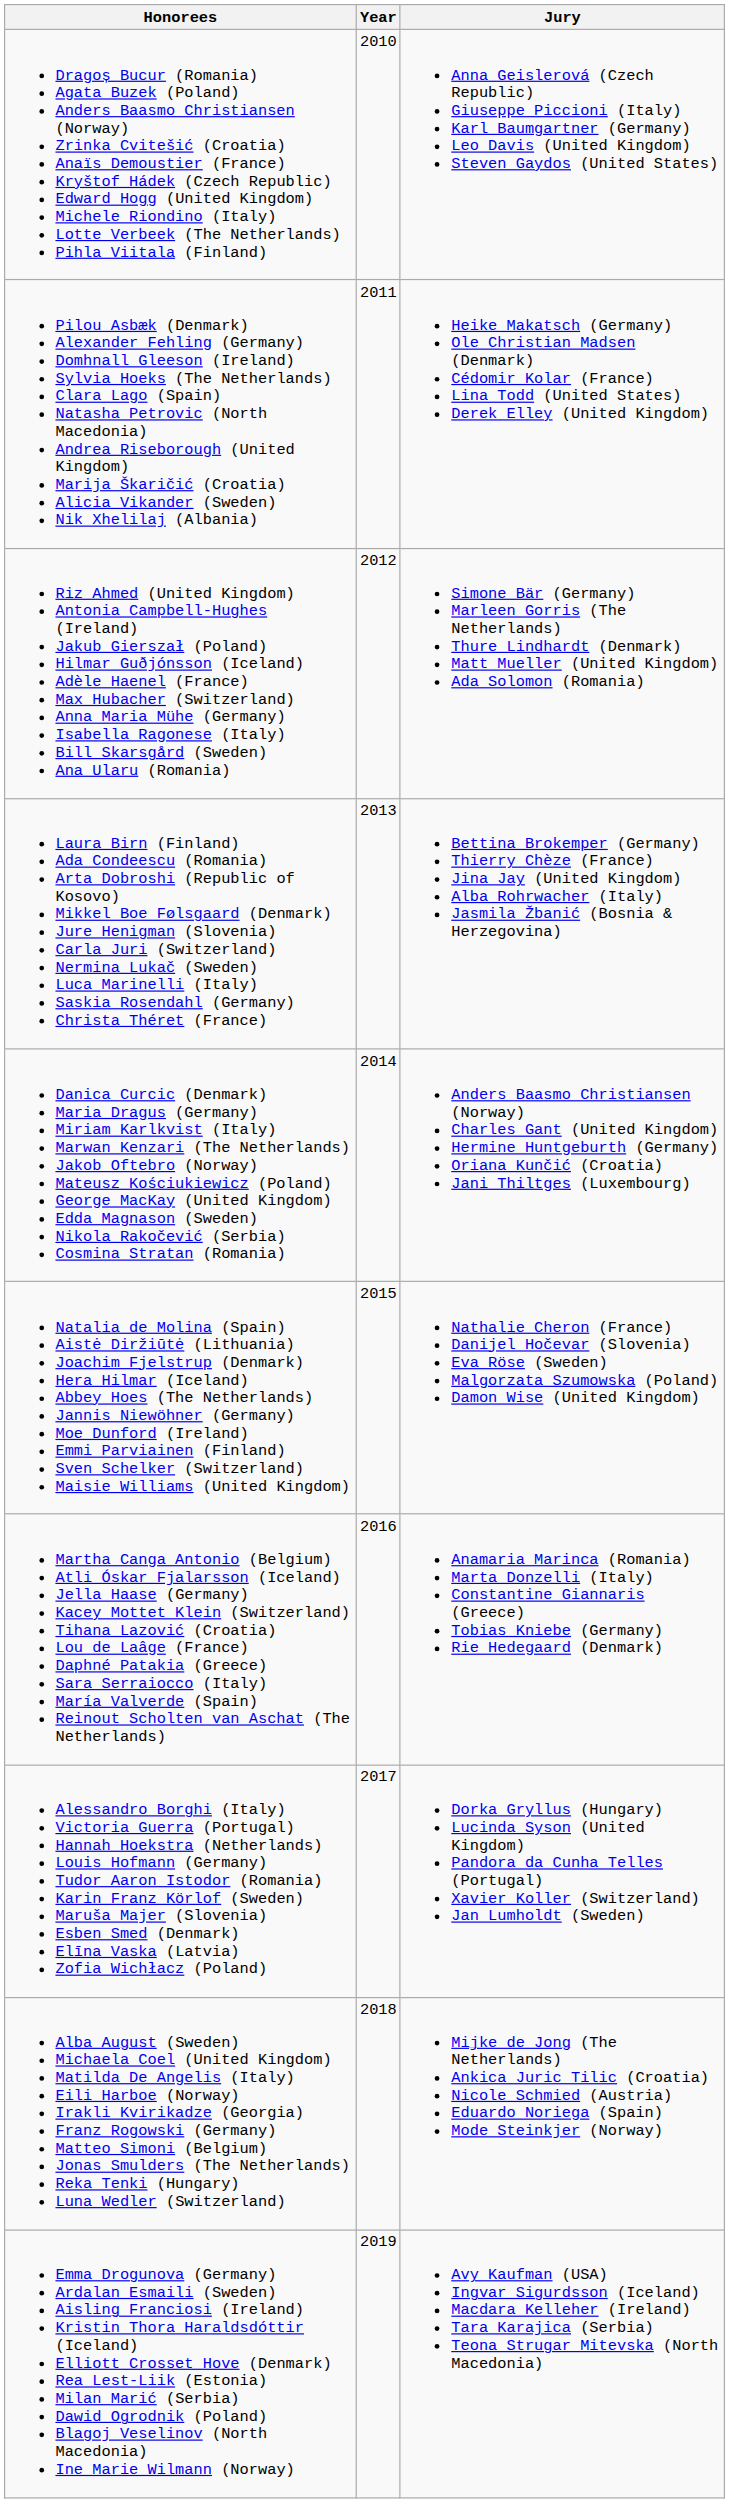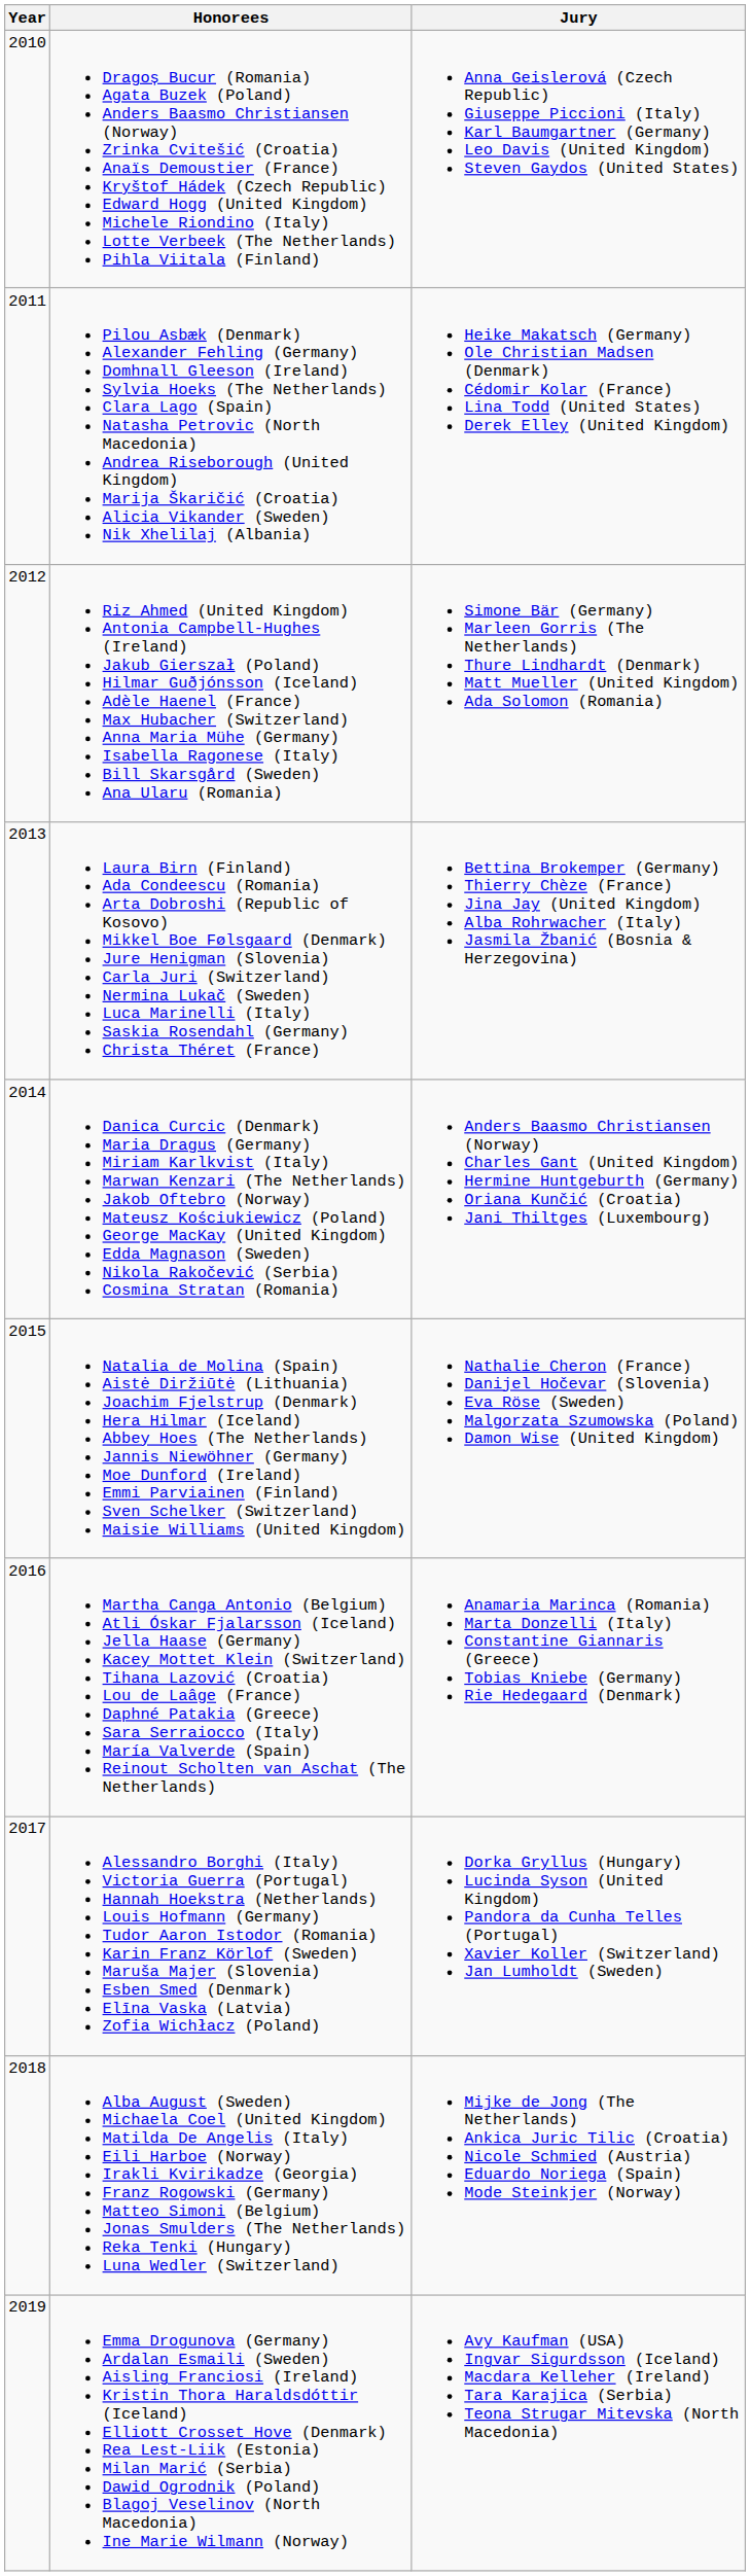columns swapped: Year <-> Honorees
